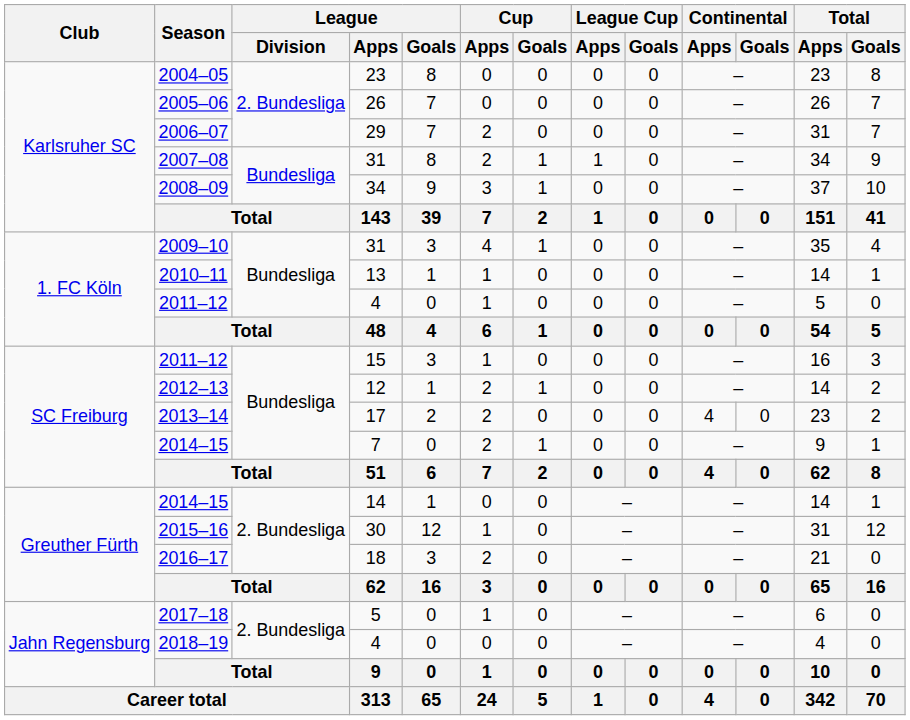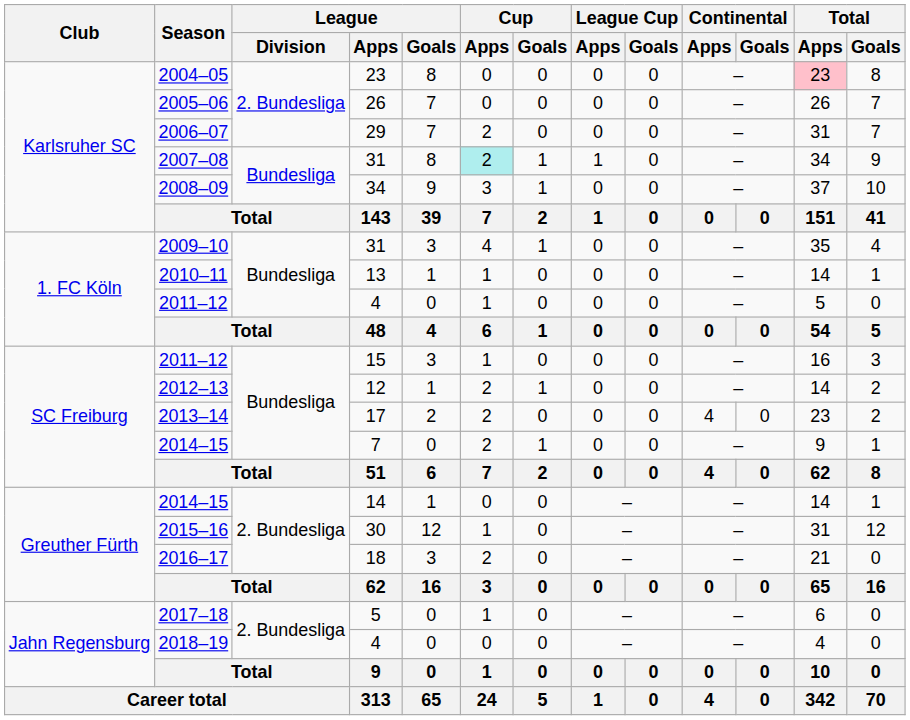2004–05 | Total / Apps: no background -> pink background
2007–08 | Cup / Apps: no background -> paleturquoise background
